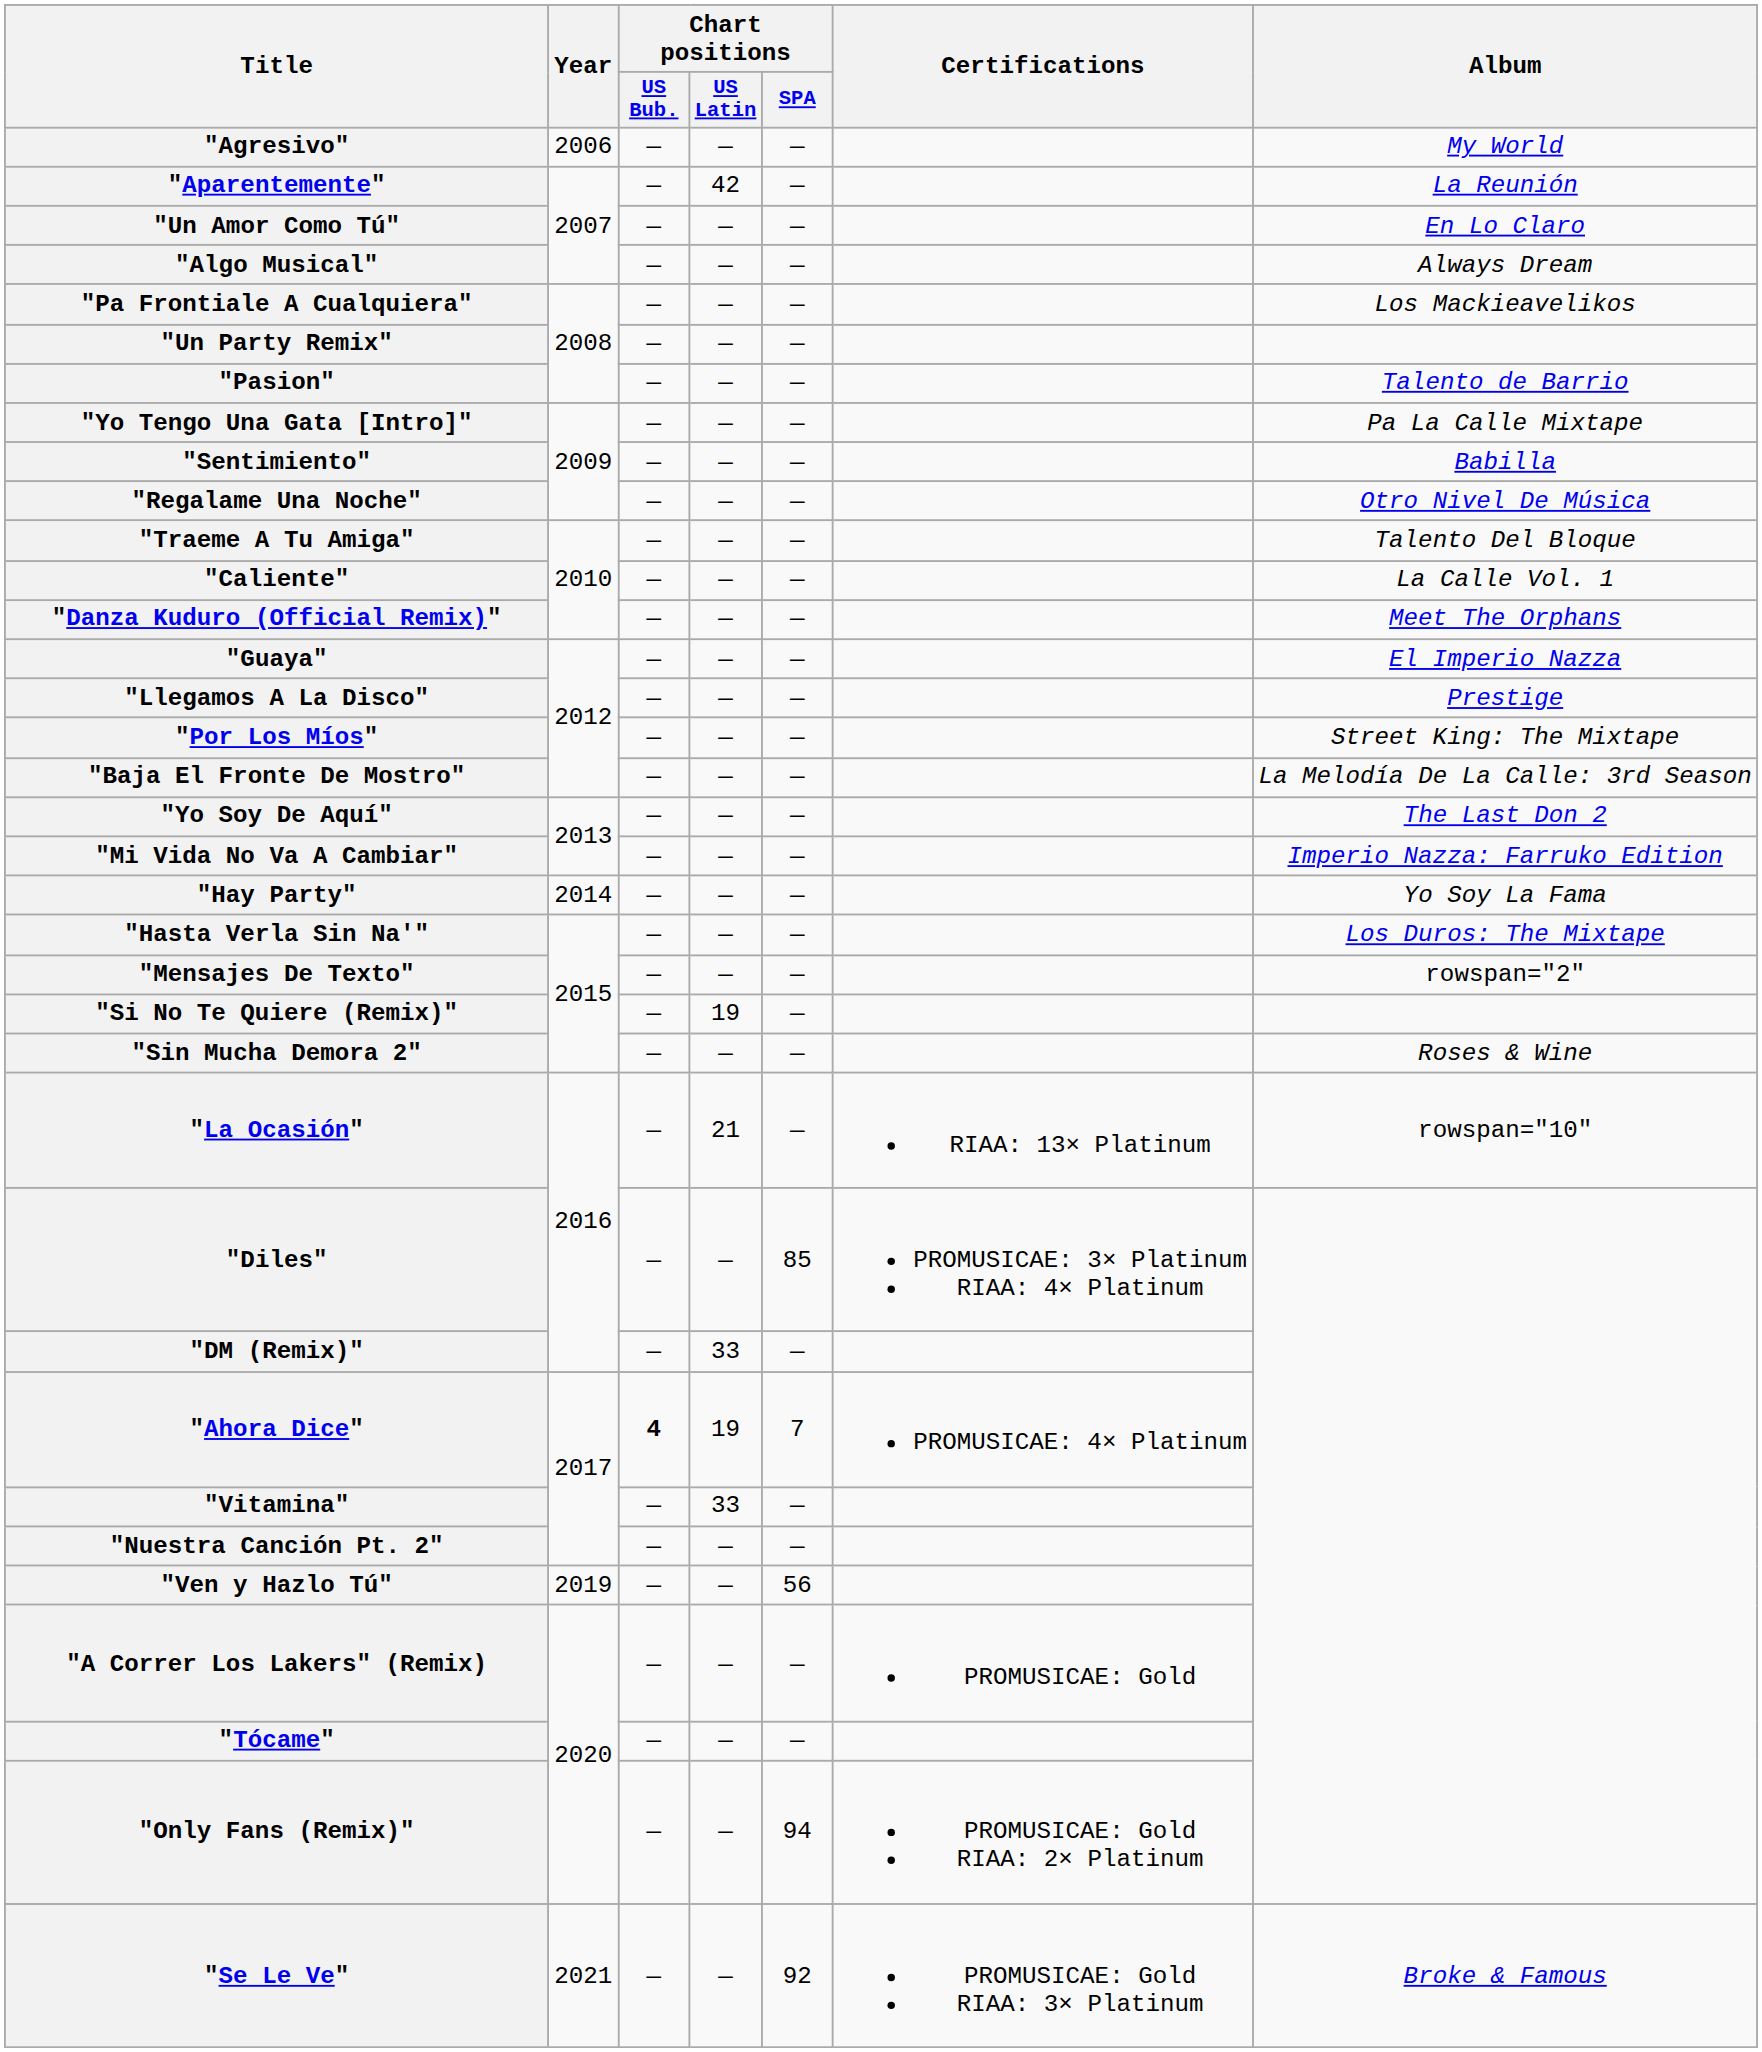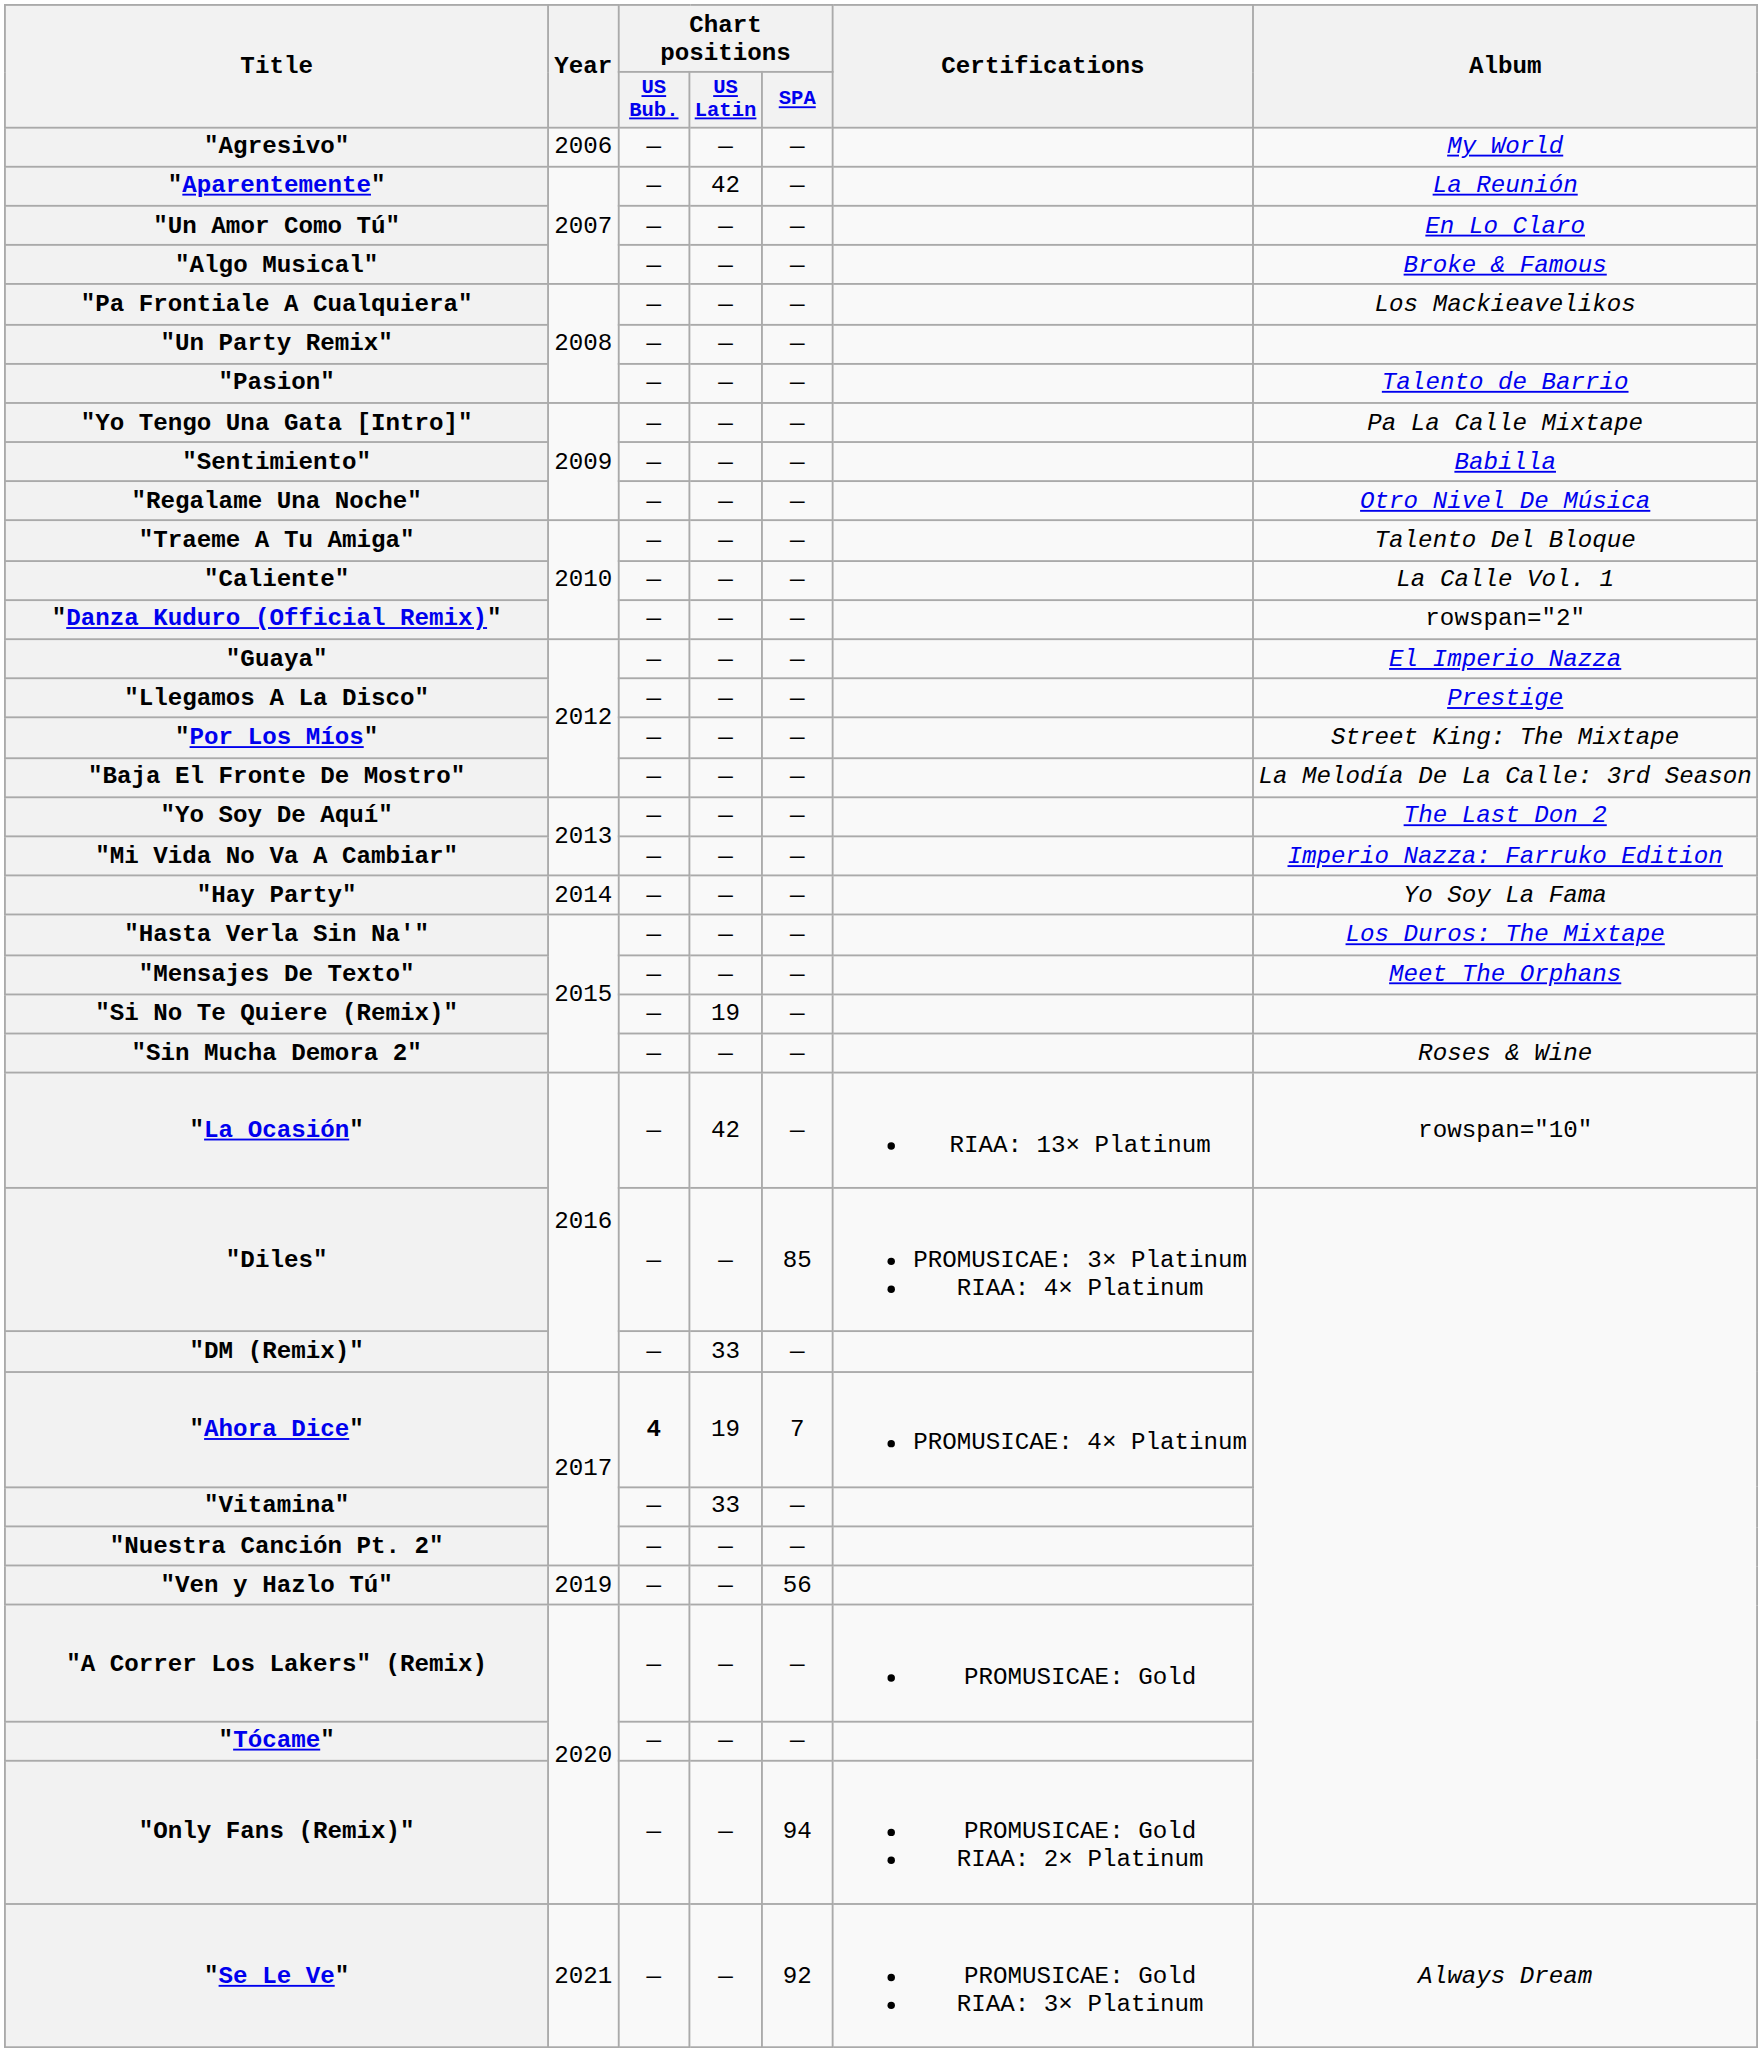"Algo Musical" | Album: Always Dream -> Broke & Famous
"Danza Kuduro (Official Remix)" | Album: Meet The Orphans -> rowspan="2"
"Mensajes De Texto" | Album: rowspan="2" -> Meet The Orphans
"La Ocasión" | Chart positions / US Latin: 21 -> 42
"Se Le Ve" | Album: Broke & Famous -> Always Dream
